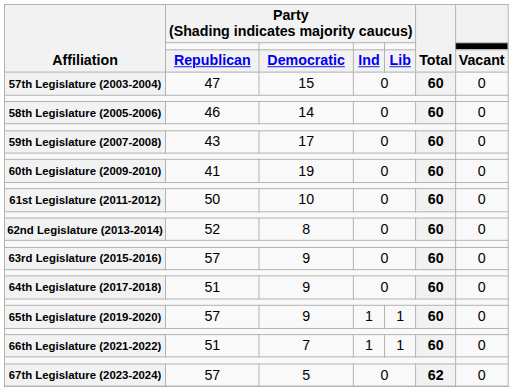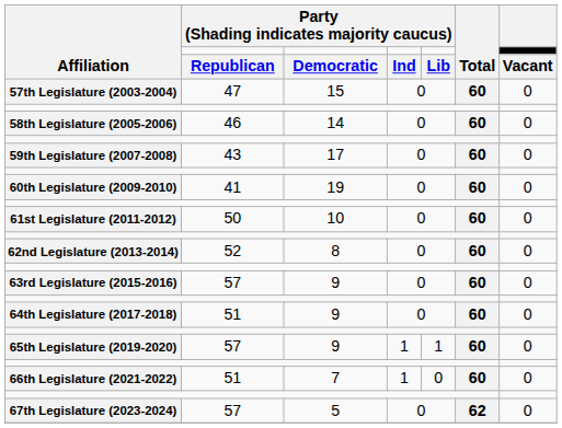66th Legislature (2021-2022) | column 5: 1 -> 0
